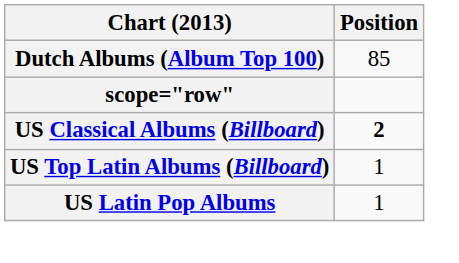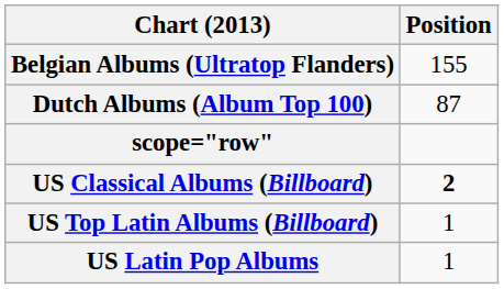+ row: Belgian Albums (Ultratop Flanders) | 155
Dutch Albums (Album Top 100) | Position: 85 -> 87
